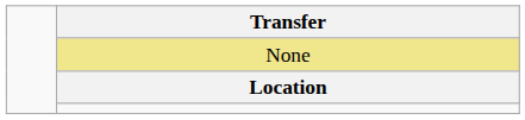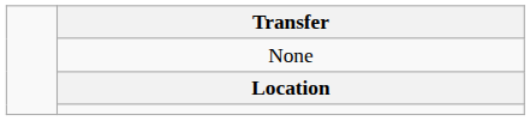None | Transfer: khaki background -> no background
